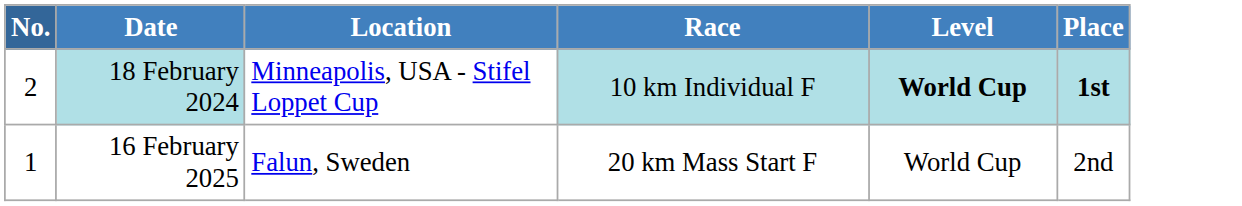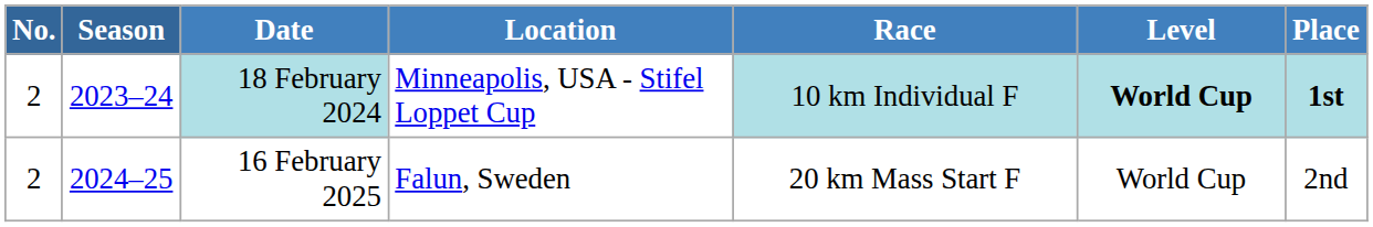+ column: Season | 2023–24 | 2024–25
16 February 2025 | No.: 1 -> 2
